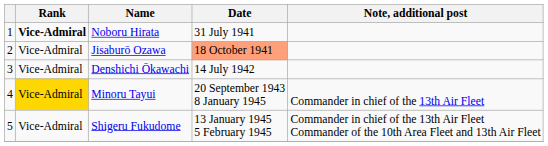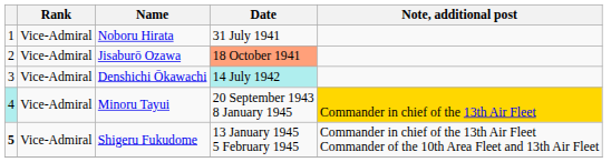Noboru Hirata | Rank: bold -> normal
Denshichi Ōkawachi | Date: no background -> paleturquoise background
Minoru Tayui | column 1: no background -> paleturquoise background
Minoru Tayui | Rank: gold background -> no background
Minoru Tayui | Note, additional post: no background -> gold background
Shigeru Fukudome | column 1: normal -> bold
